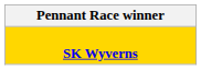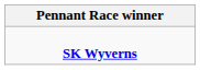row 2 | column 1: gold background -> no background
